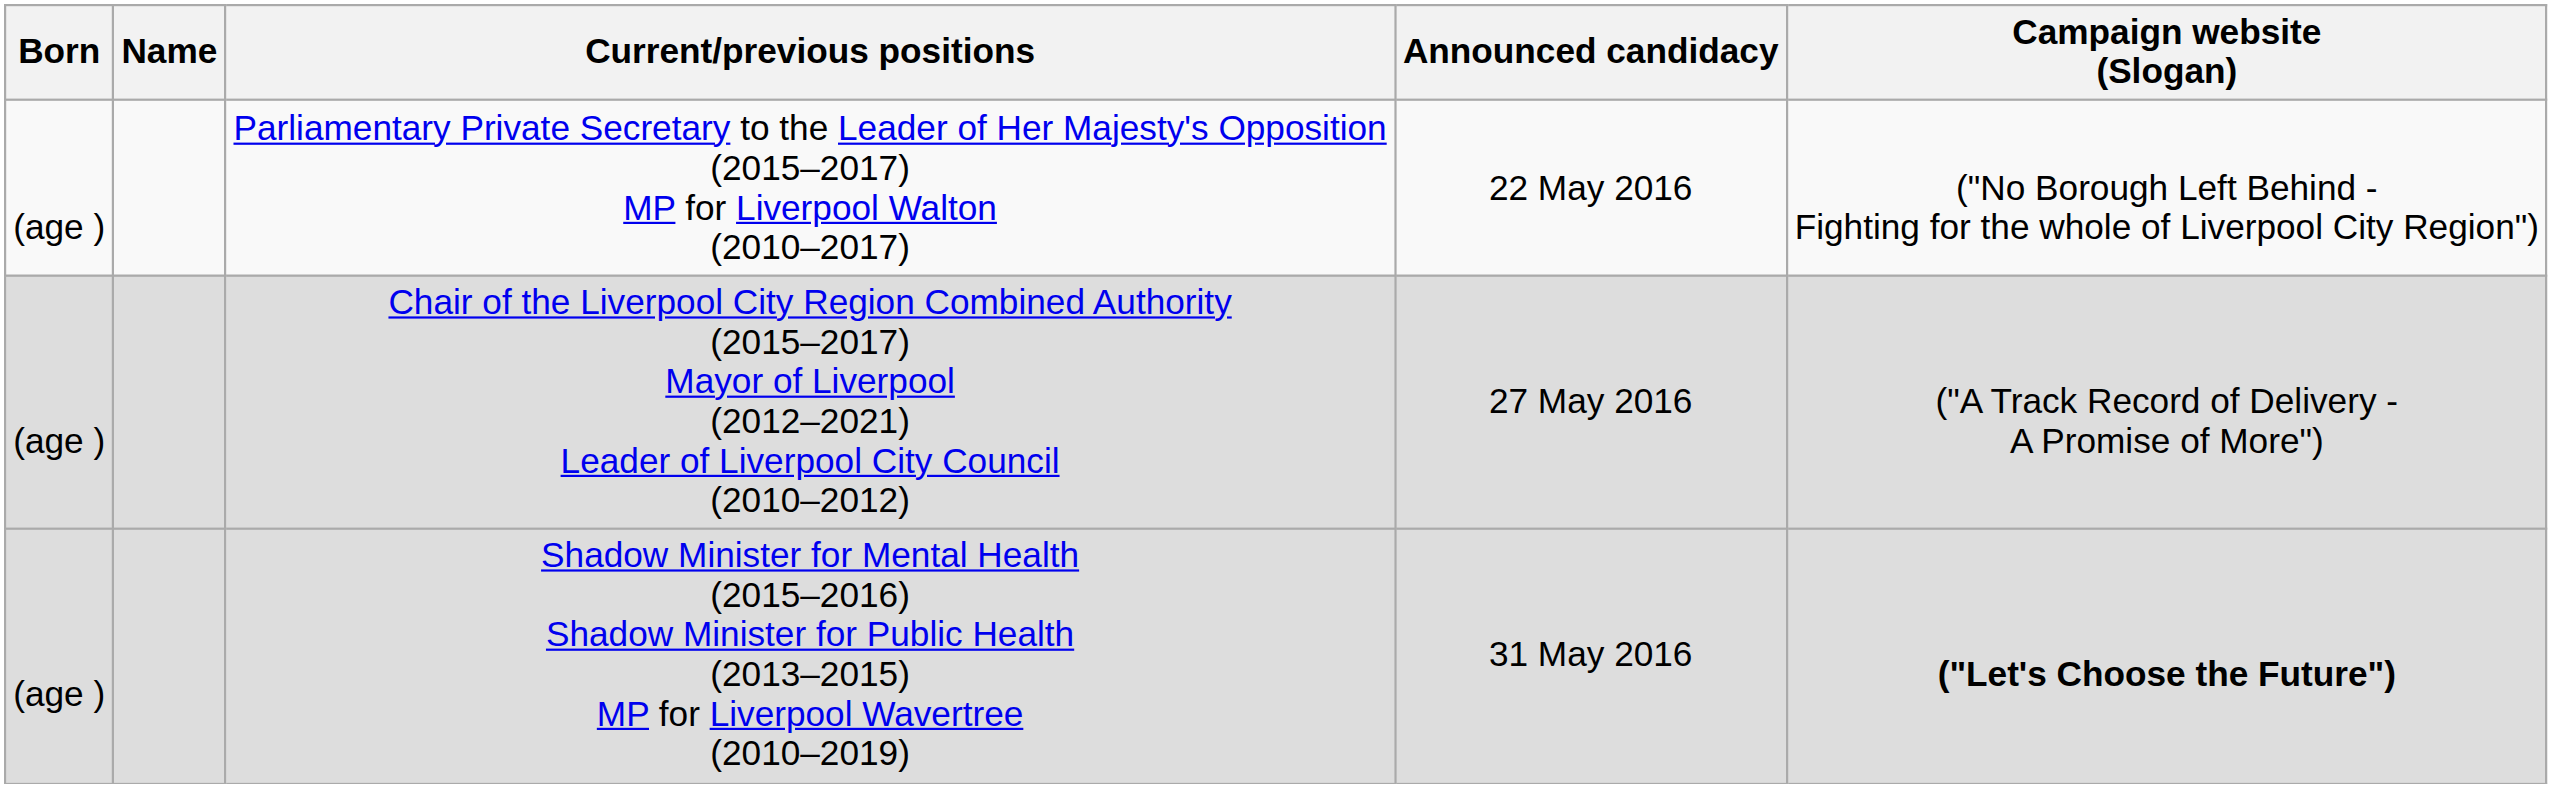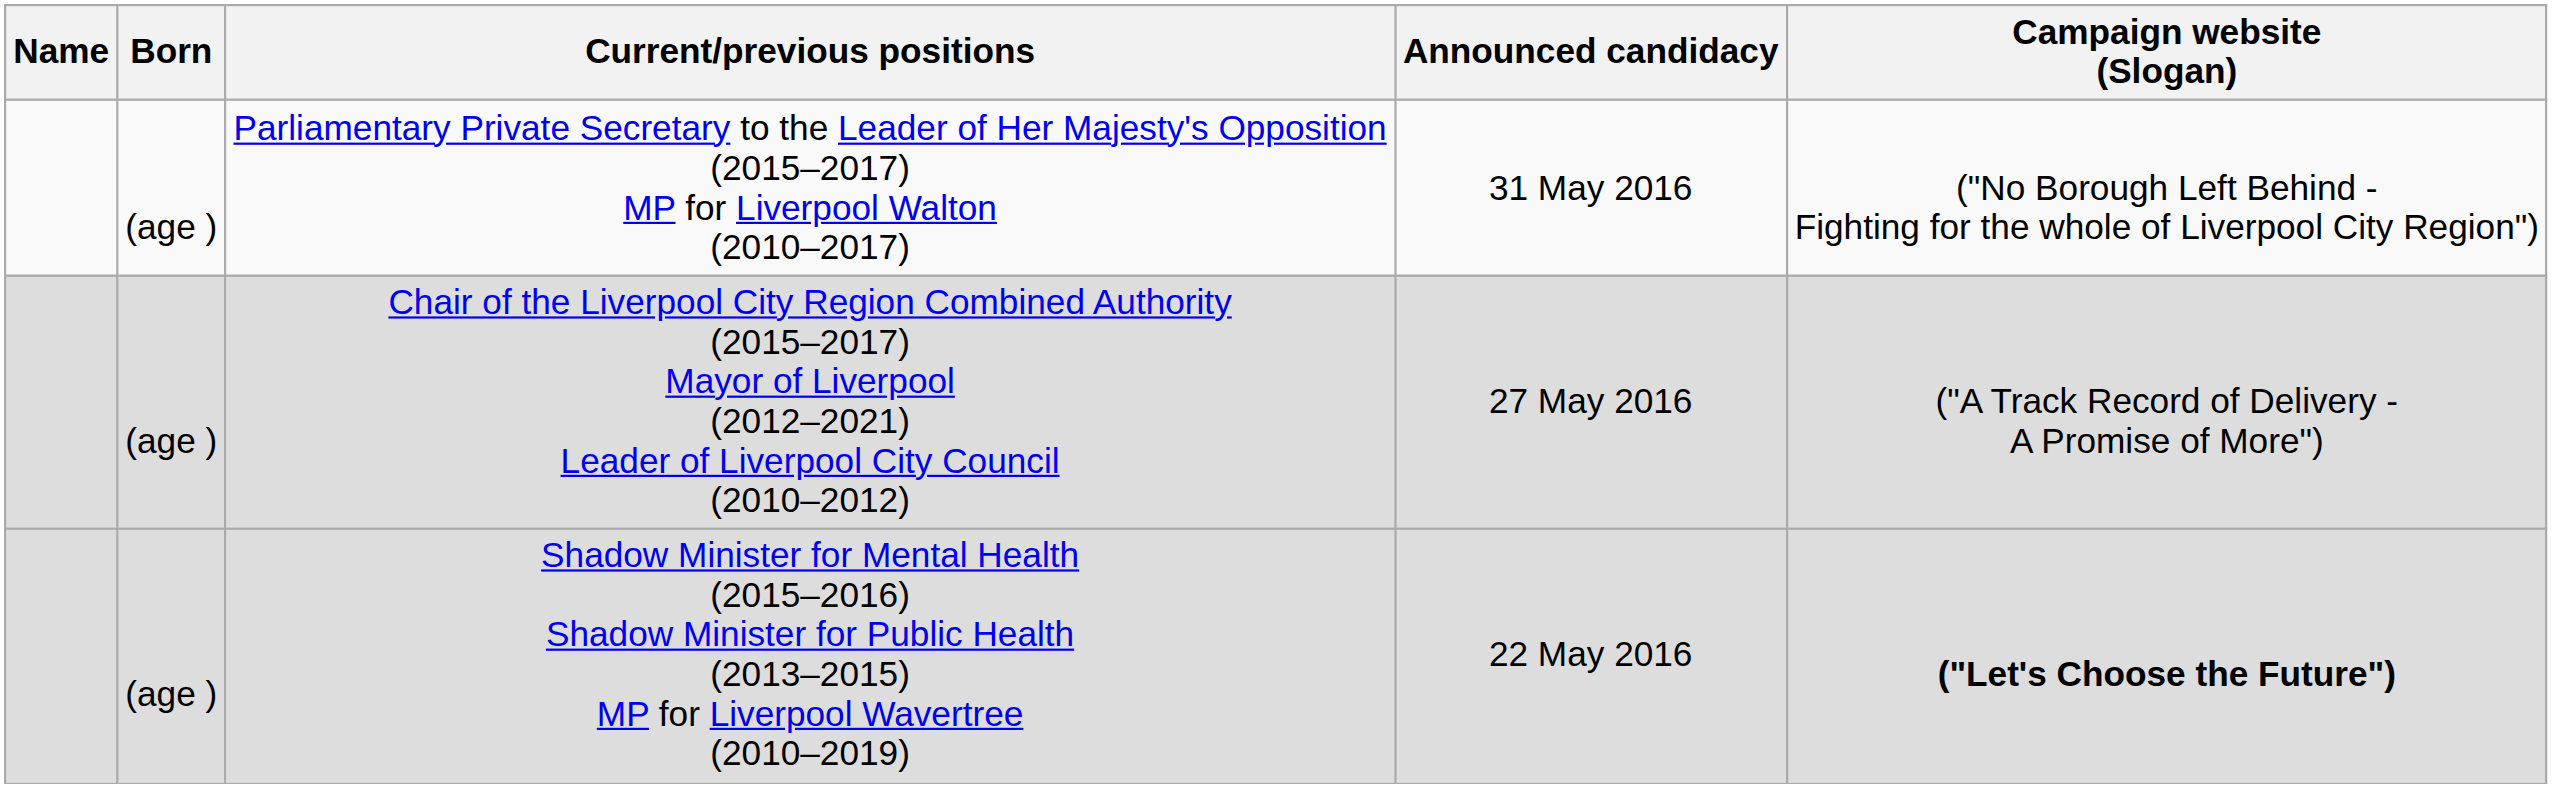columns swapped: Name <-> Born
row 2 | Announced candidacy: 22 May 2016 -> 31 May 2016
row 4 | Announced candidacy: 31 May 2016 -> 22 May 2016
